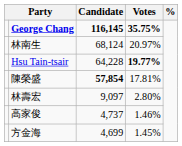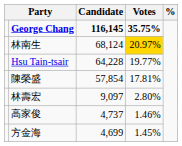林南生 | Votes: no background -> gold background
Hsu Tain-tsair | Votes: bold -> normal
陳榮盛 | Candidate: bold -> normal
